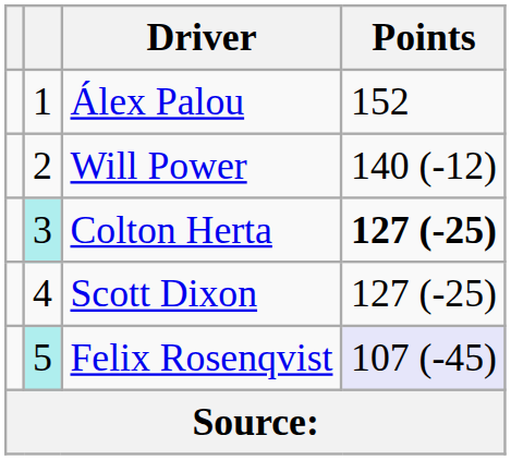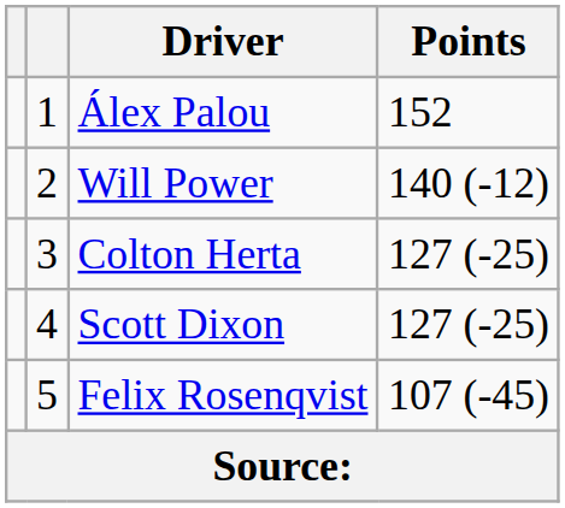Colton Herta | column 2: paleturquoise background -> no background
Colton Herta | Points: bold -> normal
Felix Rosenqvist | column 2: paleturquoise background -> no background
Felix Rosenqvist | Points: lavender background -> no background
